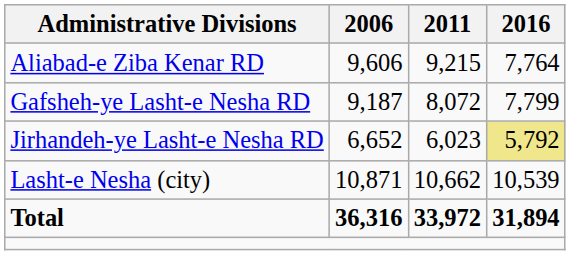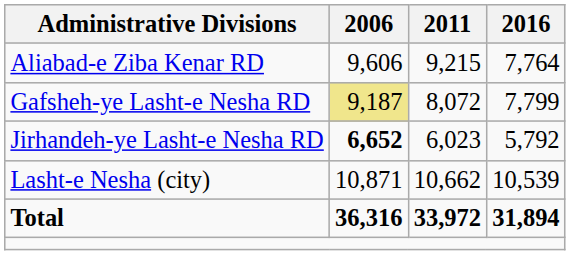Gafsheh-ye Lasht-e Nesha RD | 2006: no background -> khaki background
Jirhandeh-ye Lasht-e Nesha RD | 2006: normal -> bold
Jirhandeh-ye Lasht-e Nesha RD | 2016: khaki background -> no background
